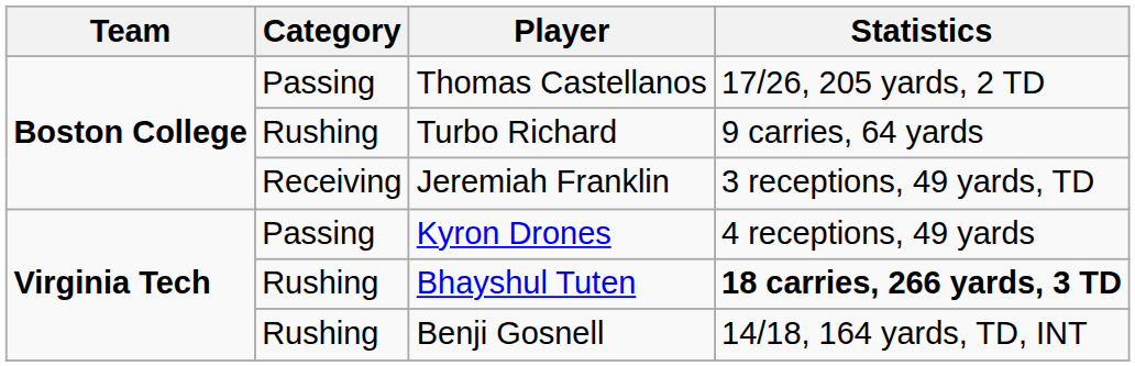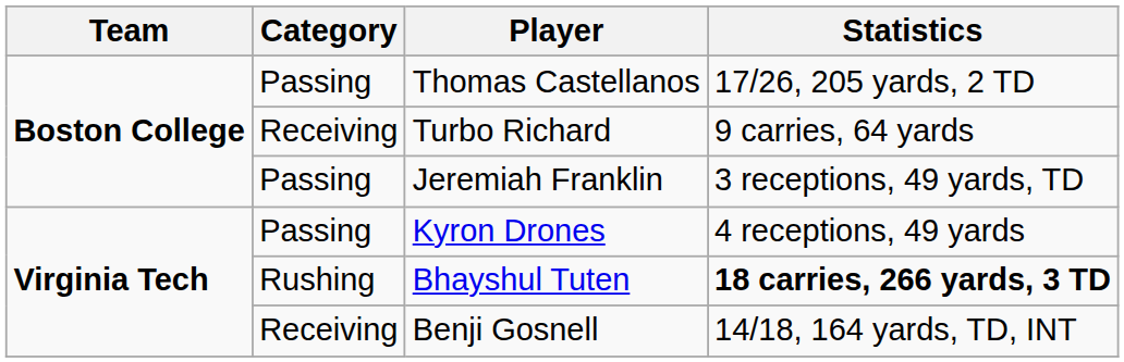Turbo Richard | Category: Rushing -> Receiving
Jeremiah Franklin | Category: Receiving -> Passing
Benji Gosnell | Category: Rushing -> Receiving
